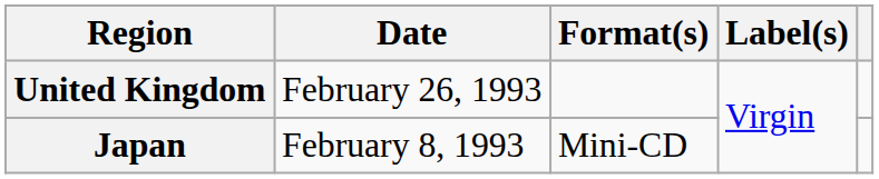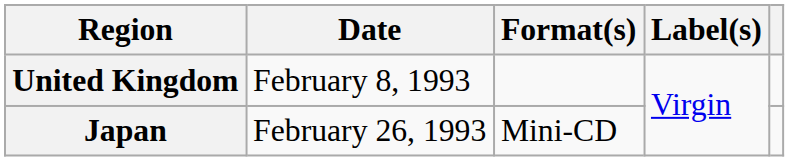United Kingdom | Date: February 26, 1993 -> February 8, 1993
Japan | Date: February 8, 1993 -> February 26, 1993
